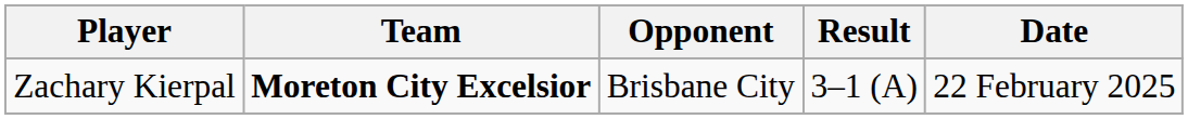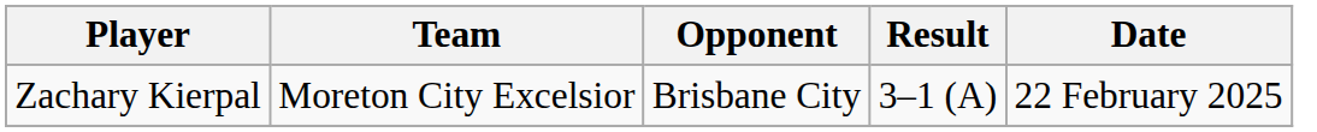Zachary Kierpal | Team: bold -> normal
